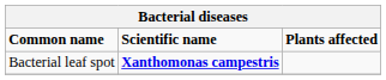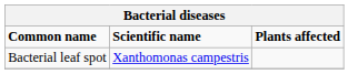Bacterial leaf spot | Scientific name: bold -> normal
